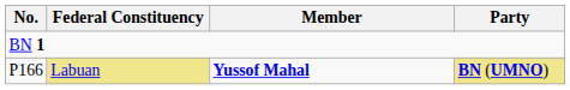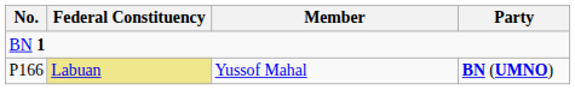P166 | Member: bold -> normal
P166 | Party: khaki background -> no background
